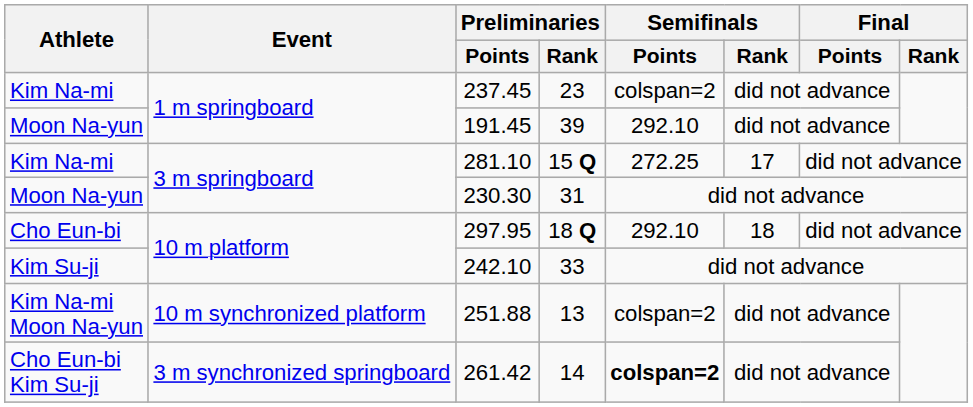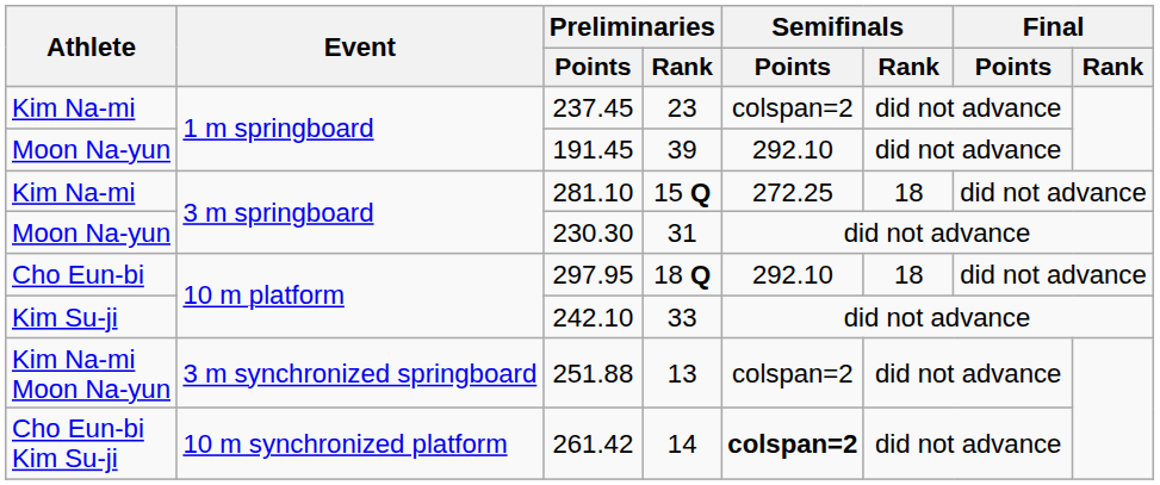281.10 | Semifinals / Rank: 17 -> 18
251.88 | Event: 10 m synchronized platform -> 3 m synchronized springboard
261.42 | Event: 3 m synchronized springboard -> 10 m synchronized platform
